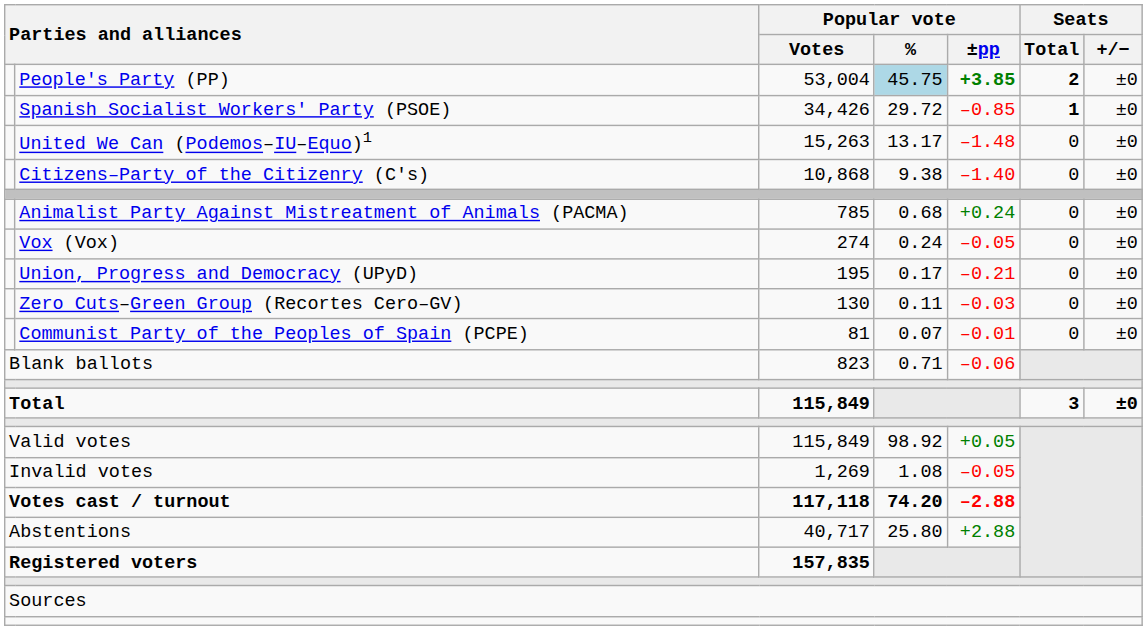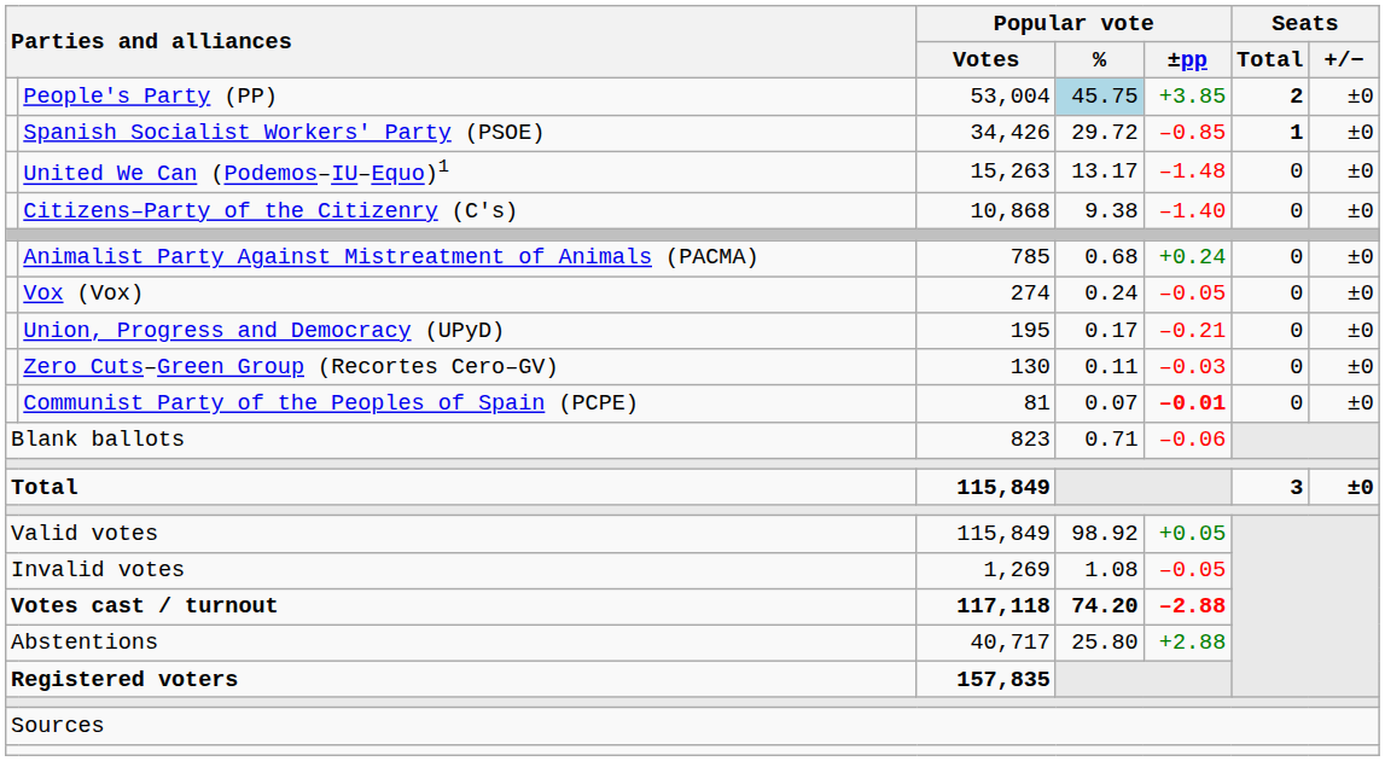People's Party (PP) | Popular vote / ±pp: bold -> normal
Communist Party of the Peoples of Spain (PCPE) | Popular vote / ±pp: normal -> bold
